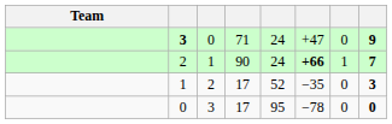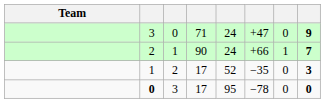row 2 | column 2: bold -> normal
row 3 | column 6: bold -> normal
row 5 | column 2: normal -> bold
